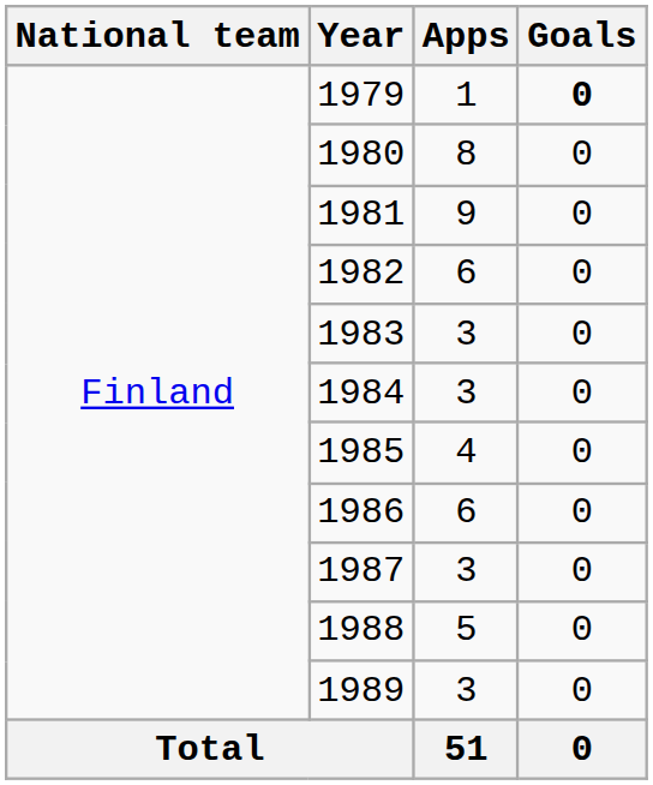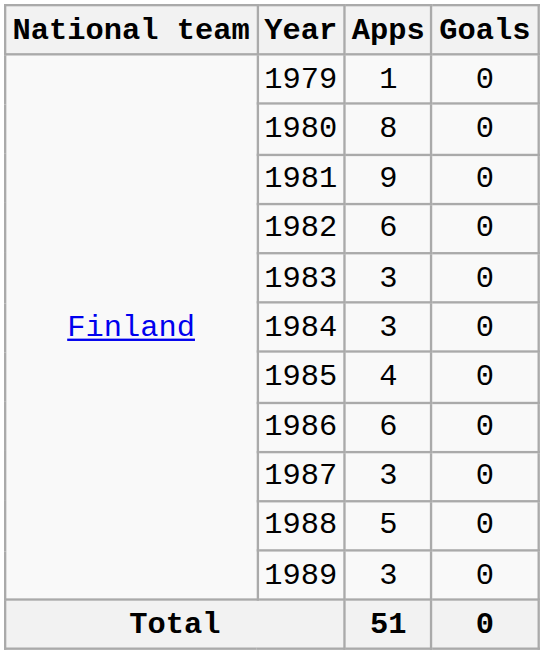1979 | Goals: bold -> normal
